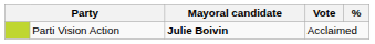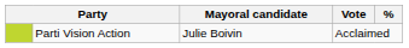Parti Vision Action | Mayoral candidate: bold -> normal
